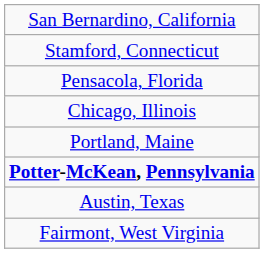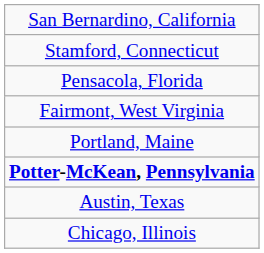row 4 | column 1: Chicago, Illinois -> Fairmont, West Virginia
row 8 | column 1: Fairmont, West Virginia -> Chicago, Illinois
